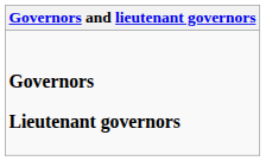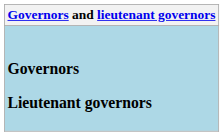row 2 | column 1: no background -> lightblue background
